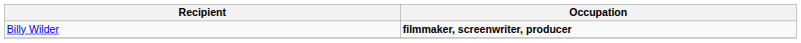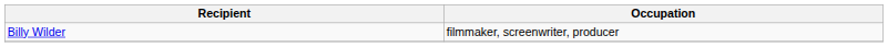Billy Wilder | Occupation: bold -> normal
